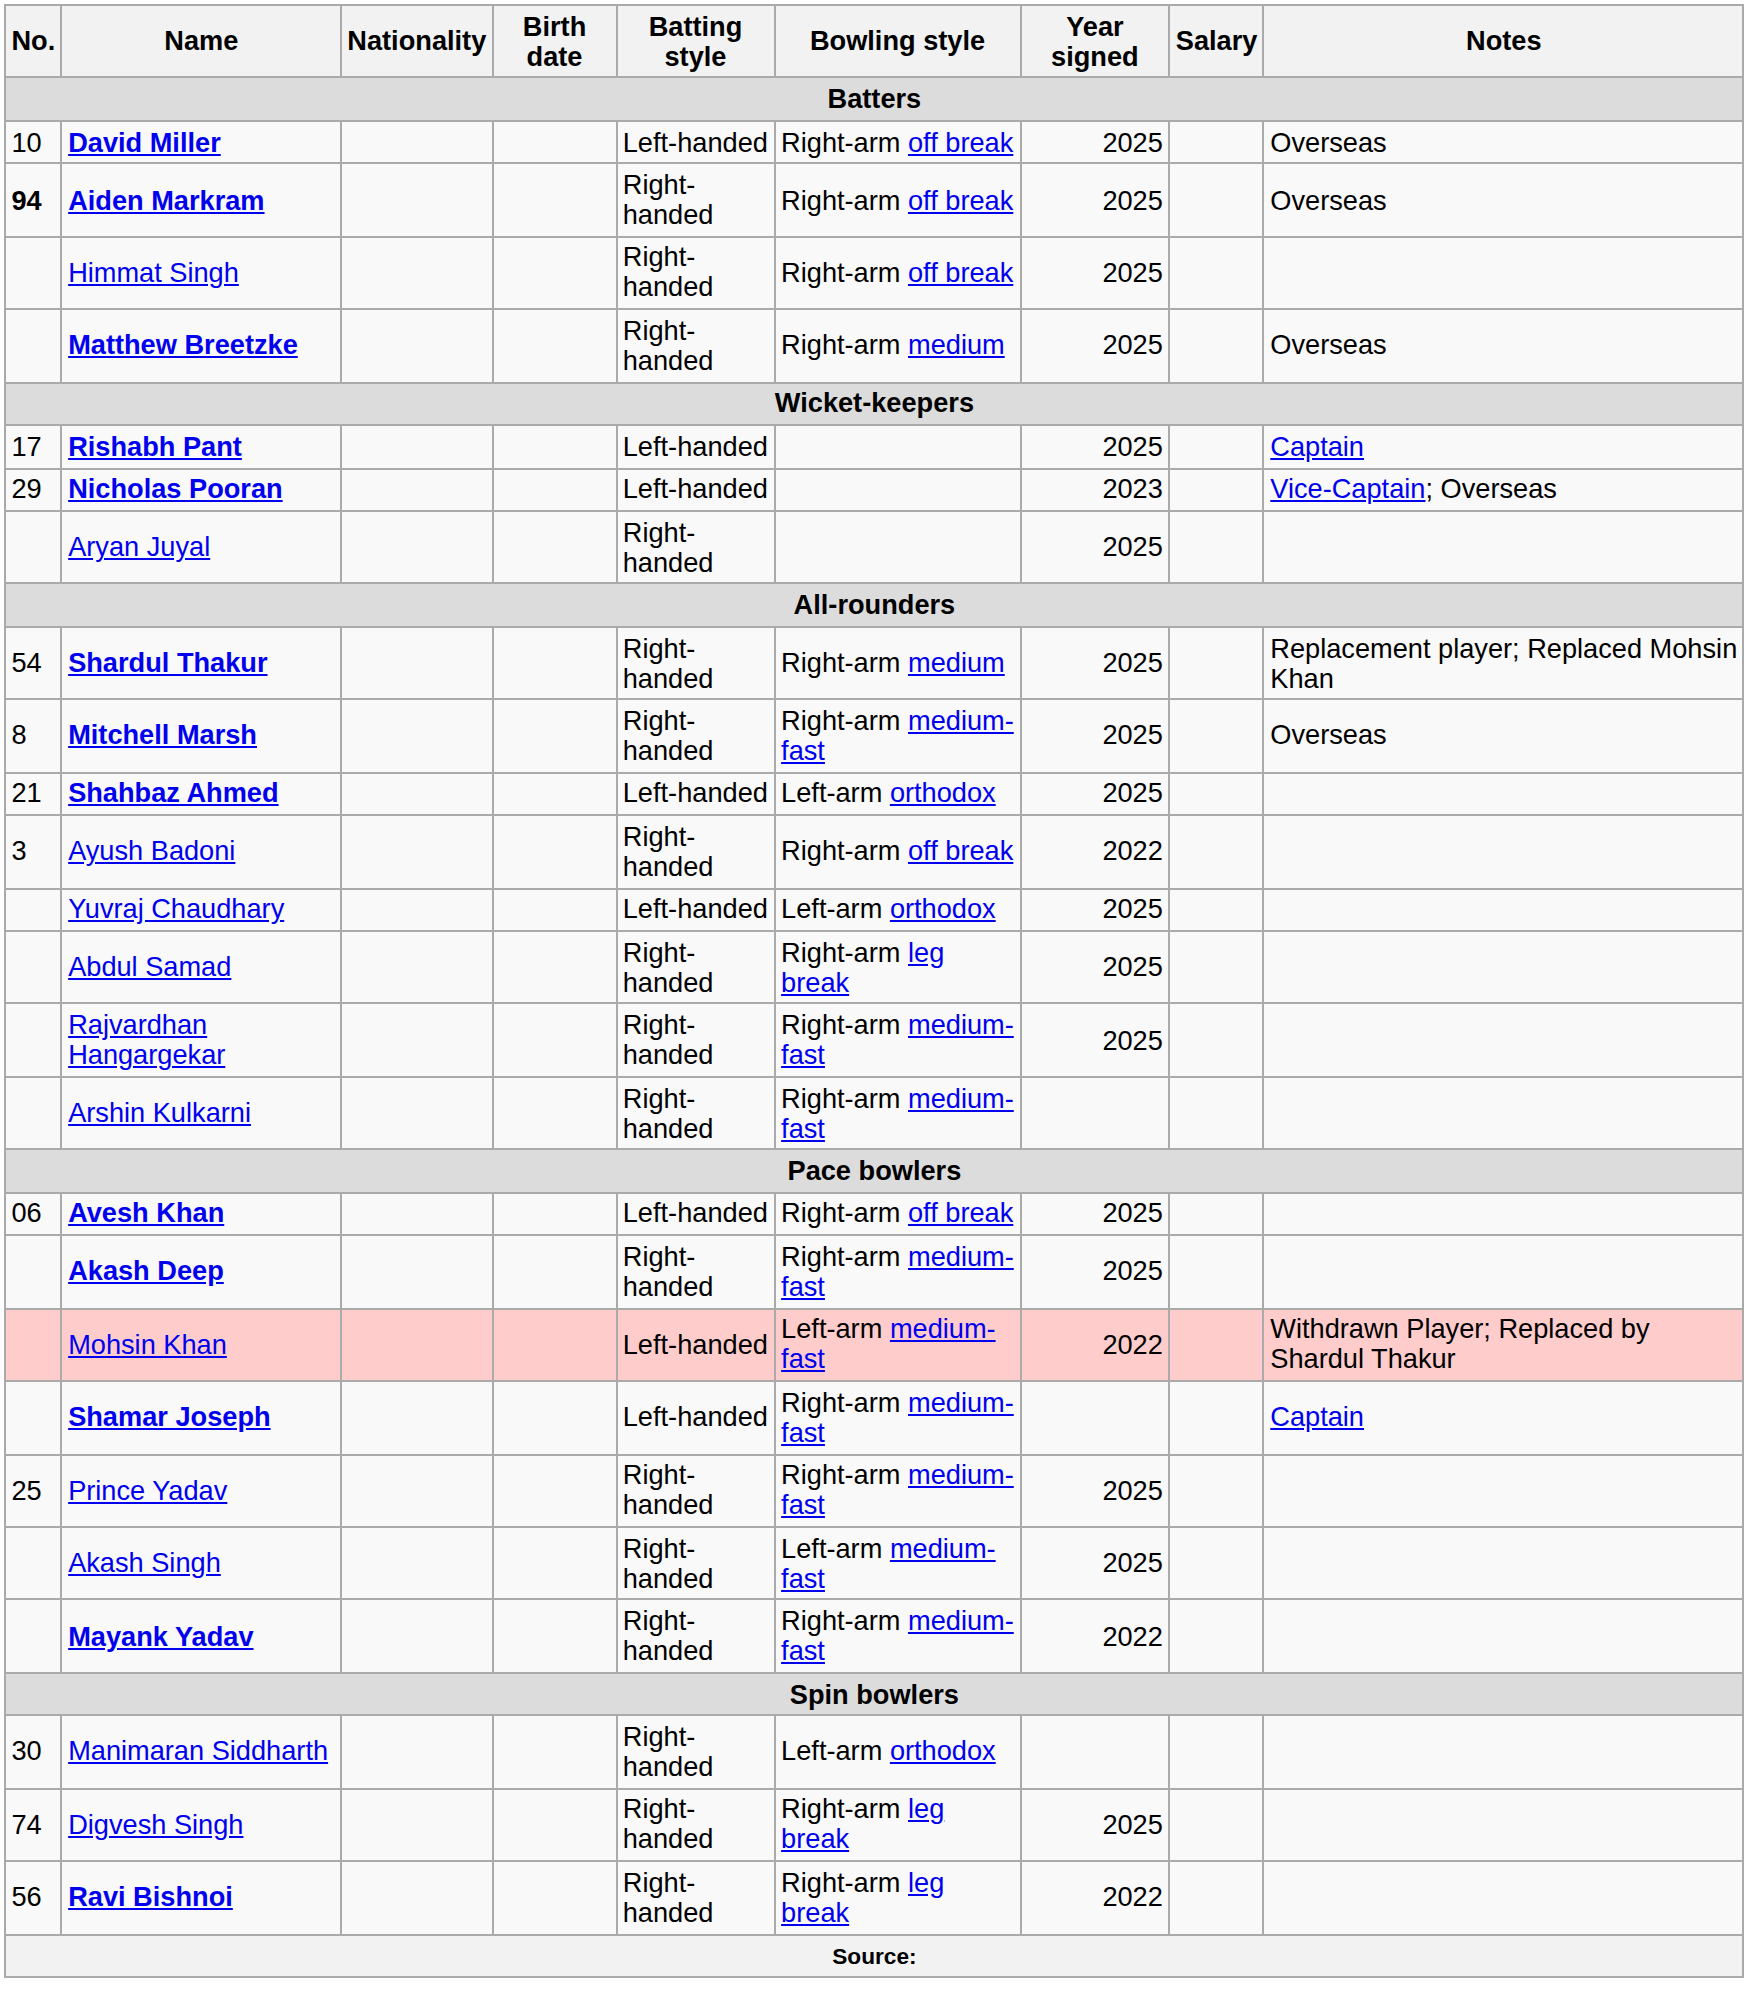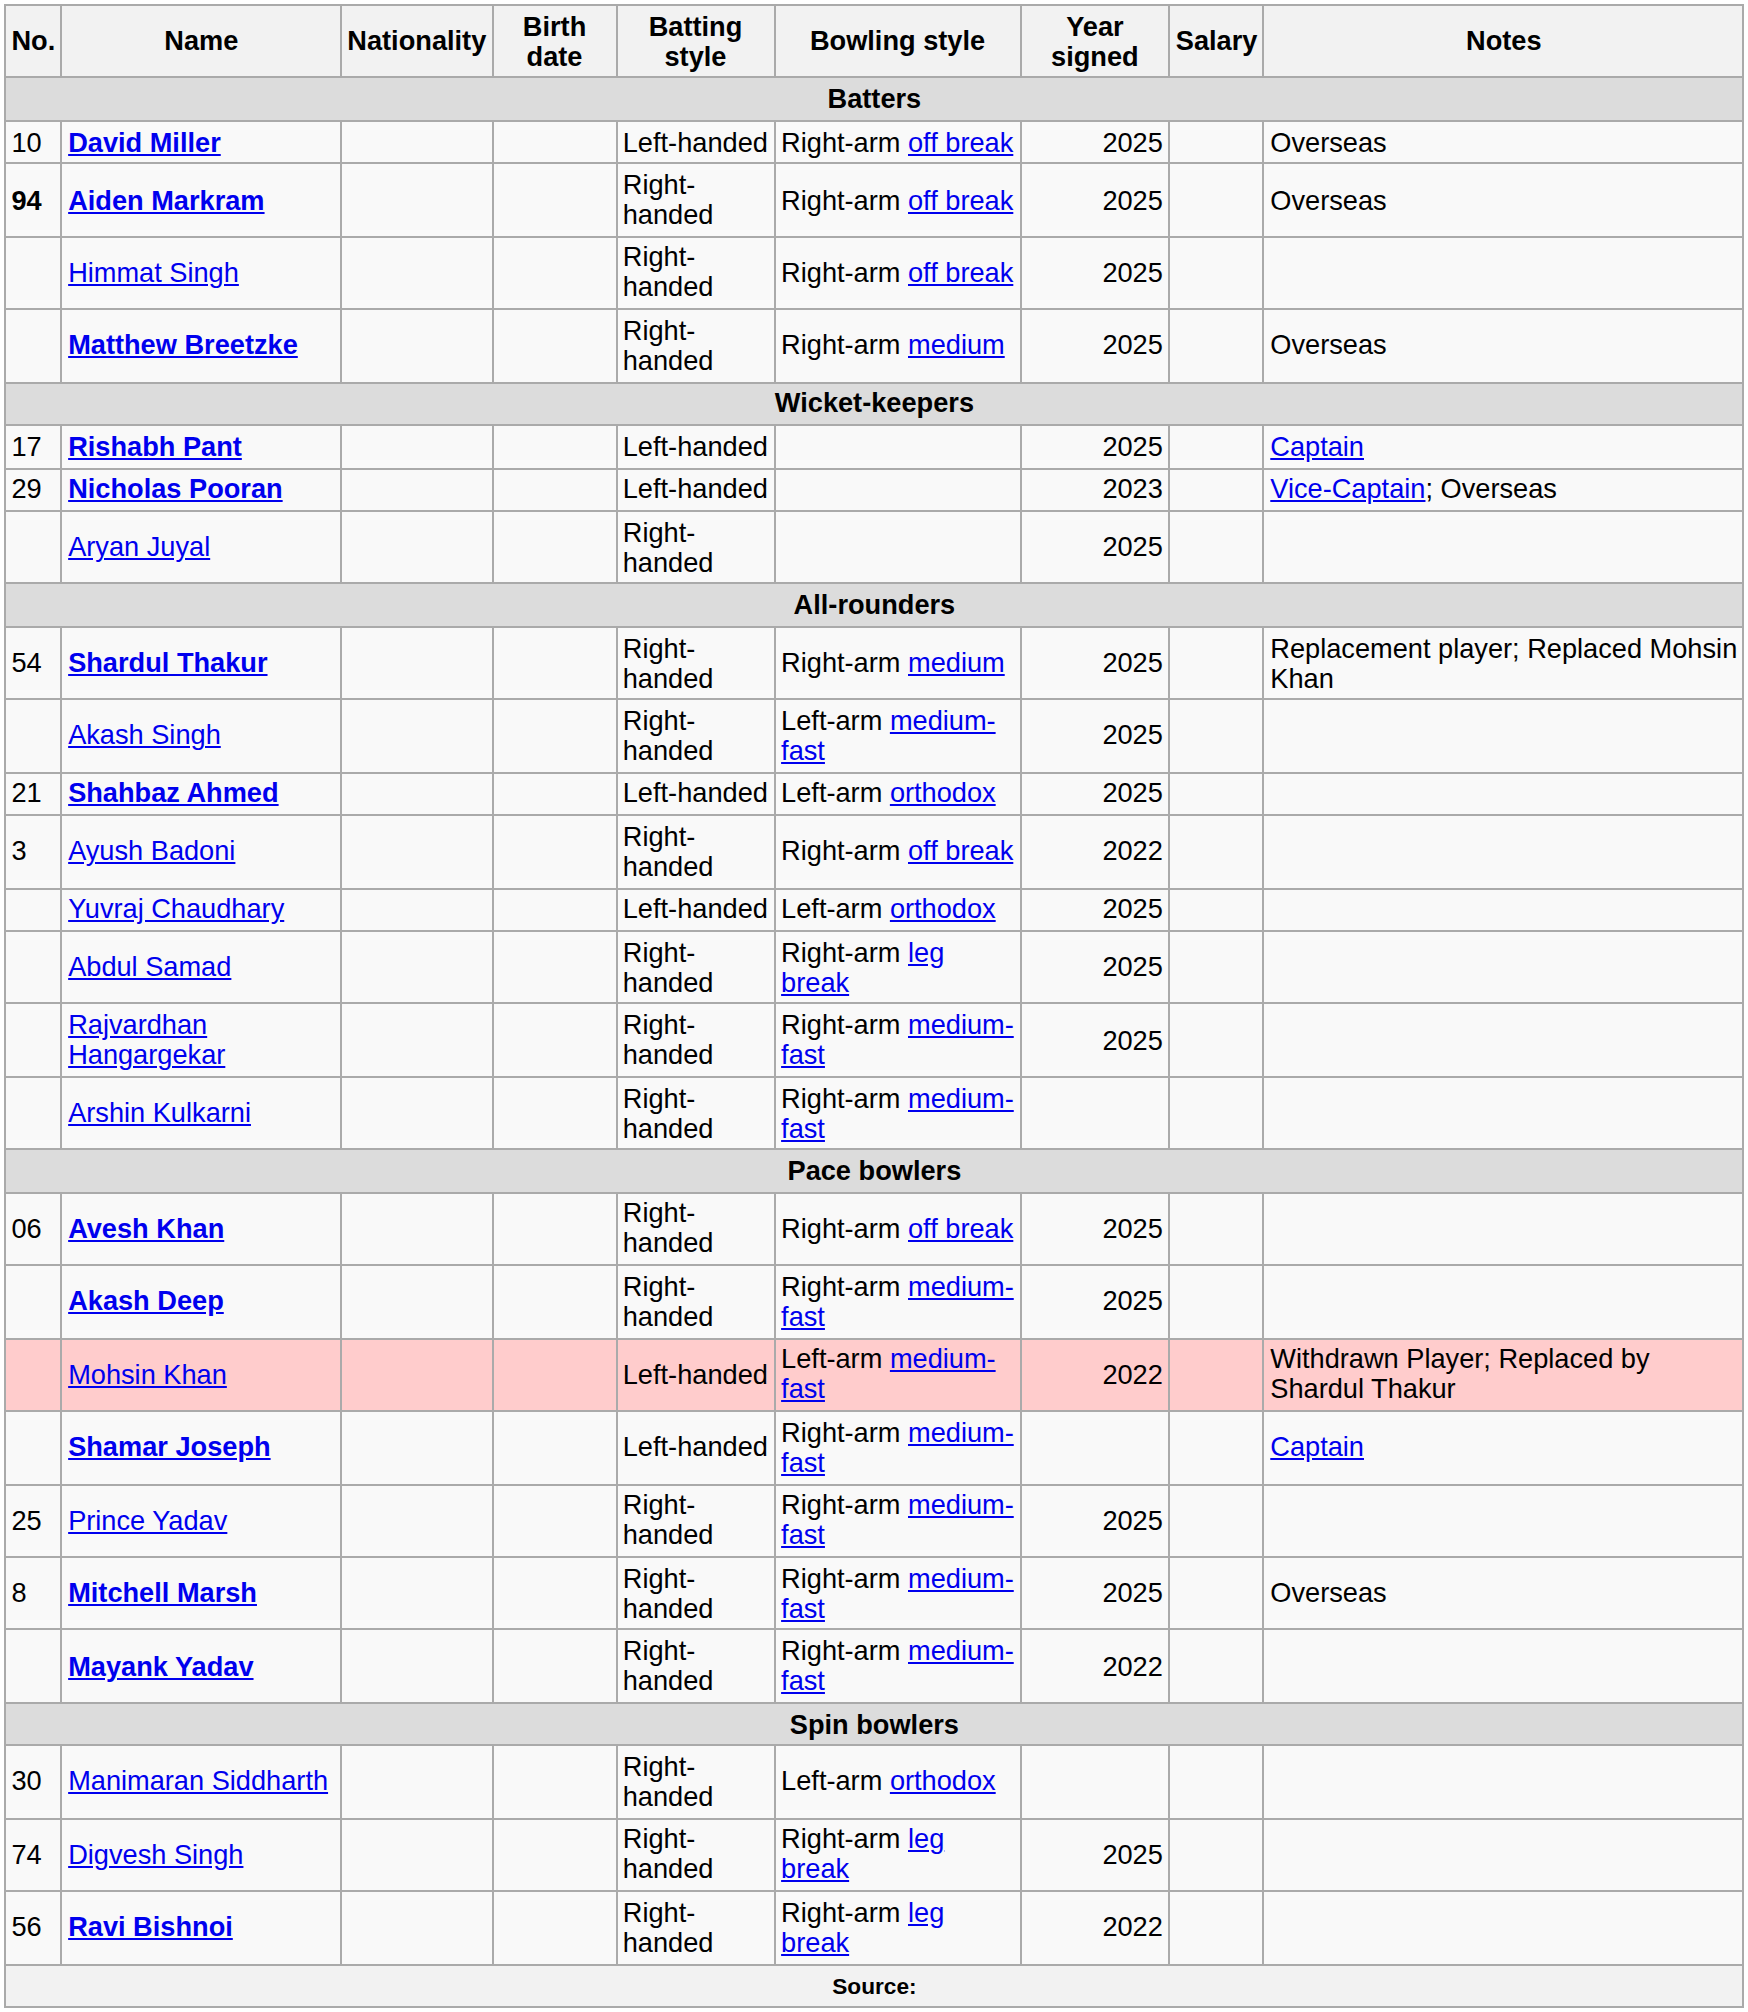rows swapped: Mitchell Marsh <-> Akash Singh
Avesh Khan | Batting style: Left-handed -> Right-handed
